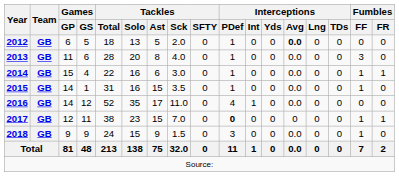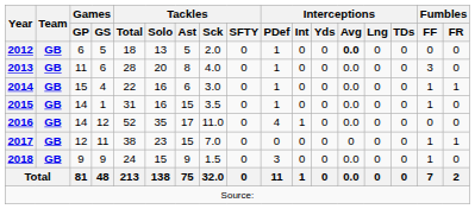2017 | Interceptions / PDef: bold -> normal
